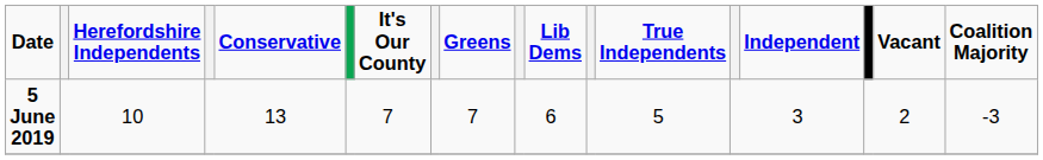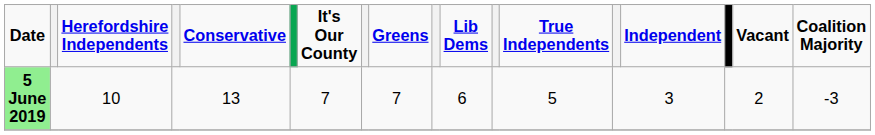5 June 2019 | Date: no background -> lightgreen background
